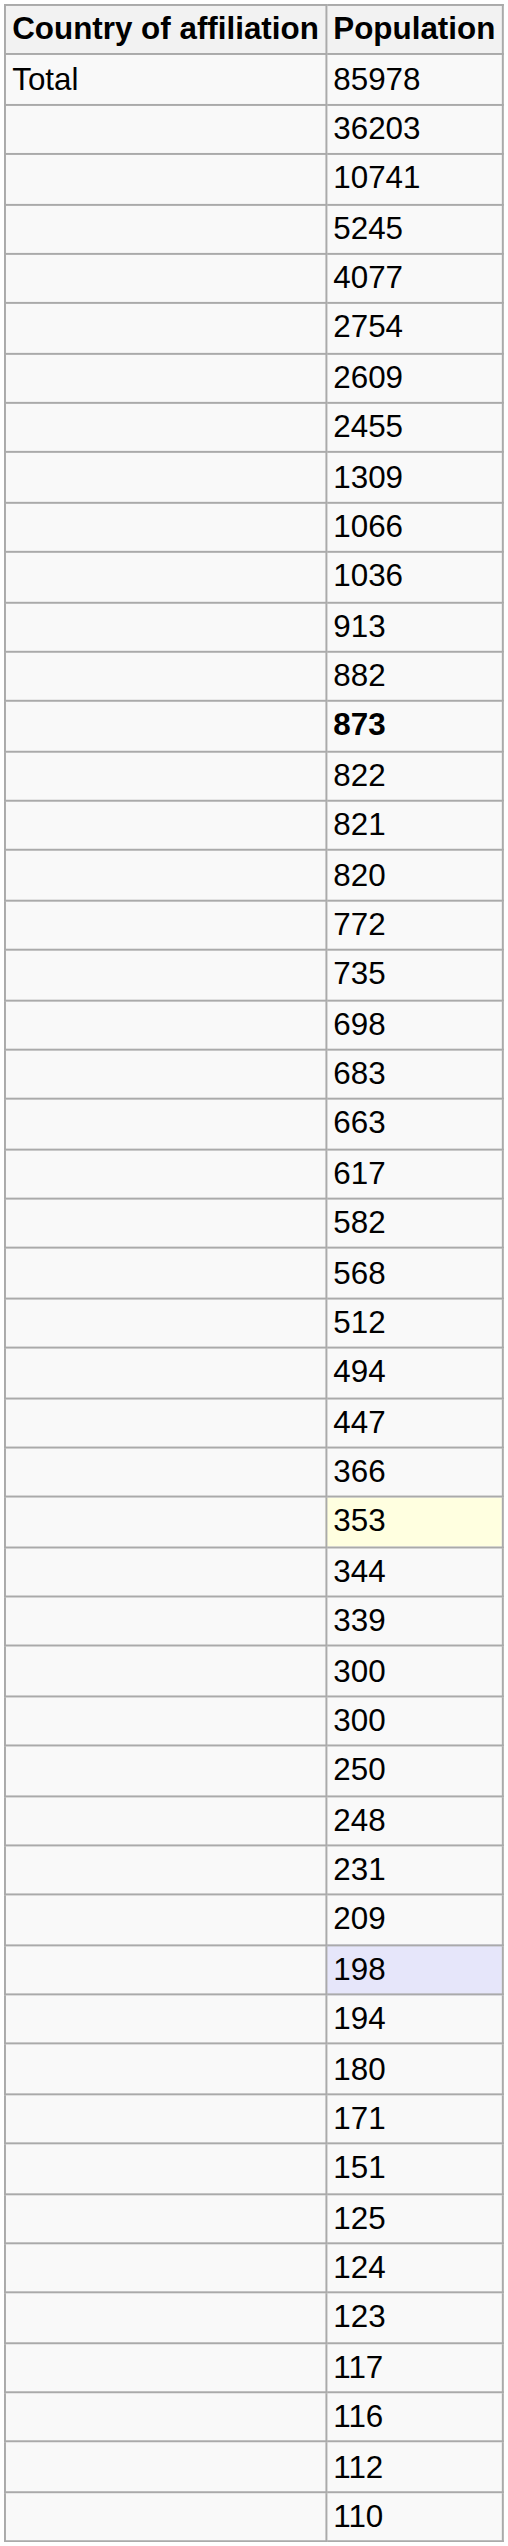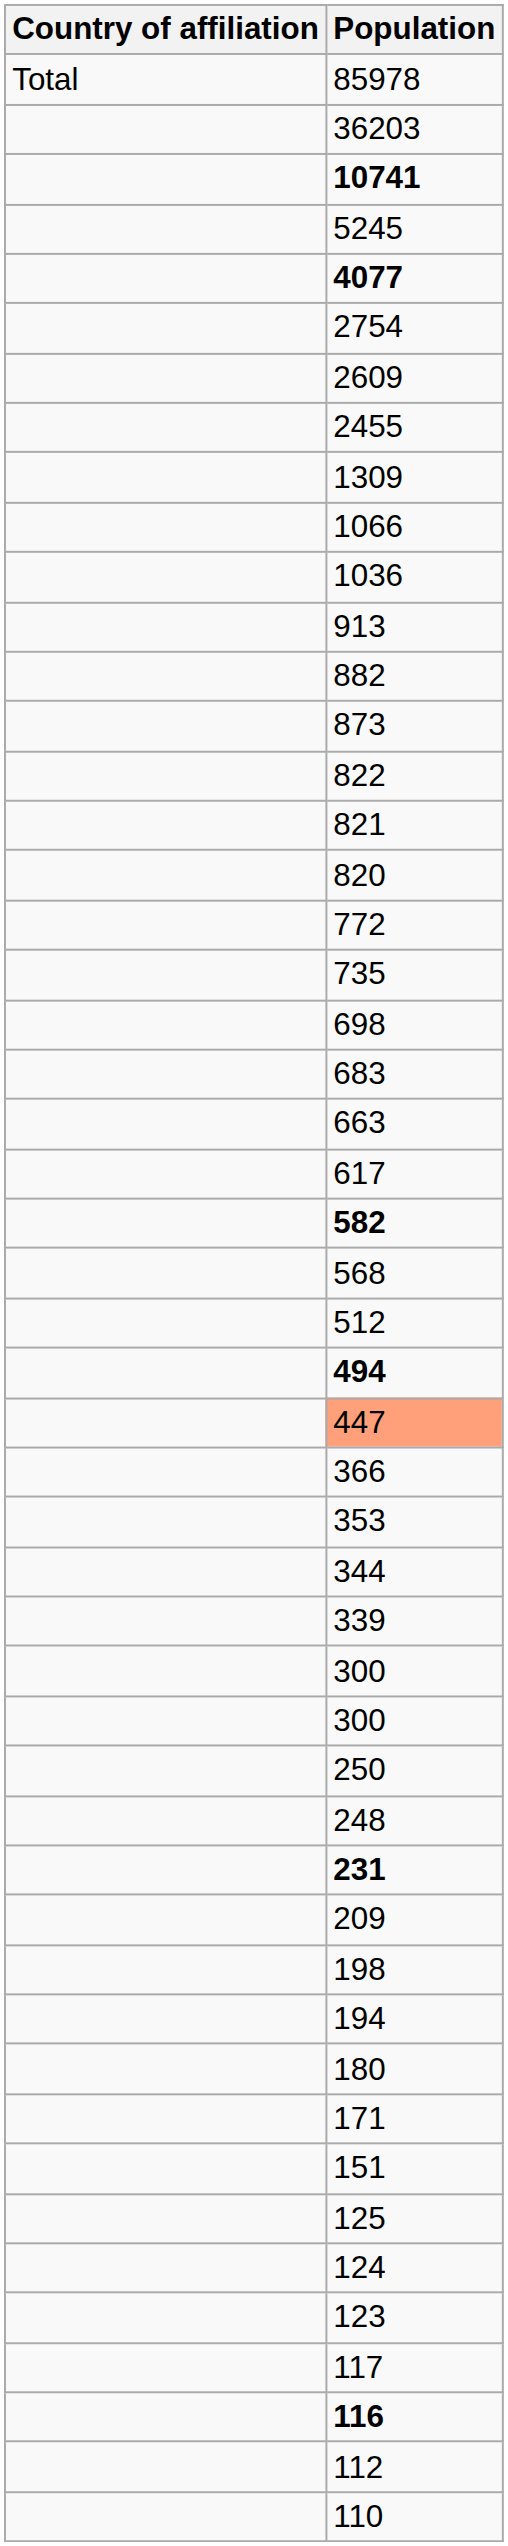row 4 | Population: normal -> bold
row 6 | Population: normal -> bold
row 15 | Population: bold -> normal
row 25 | Population: normal -> bold
row 28 | Population: normal -> bold
row 29 | Population: no background -> lightsalmon background
row 31 | Population: lightyellow background -> no background
row 38 | Population: normal -> bold
row 40 | Population: lavender background -> no background
row 49 | Population: normal -> bold
